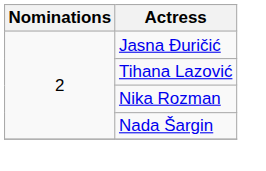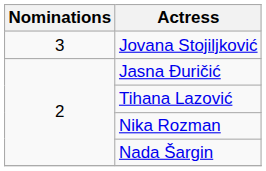+ row: 3 | Jovana Stojiljković
